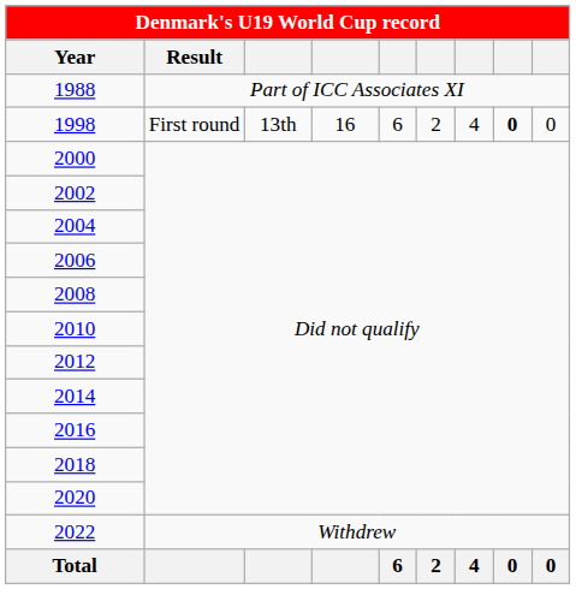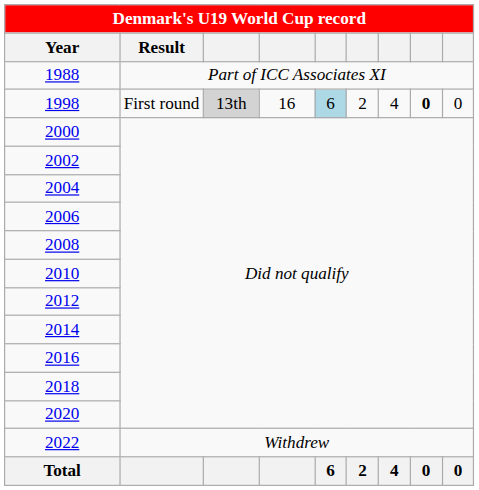1998 | column 3: no background -> lightgrey background
1998 | column 5: no background -> lightblue background
